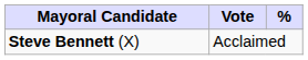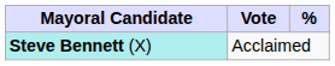Steve Bennett (X) | Mayoral Candidate: no background -> paleturquoise background
